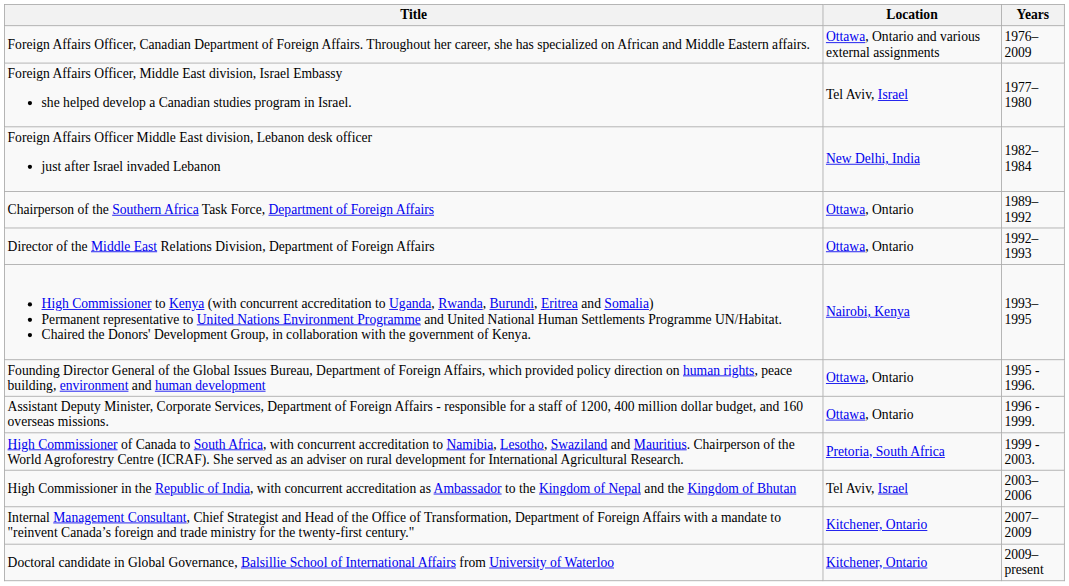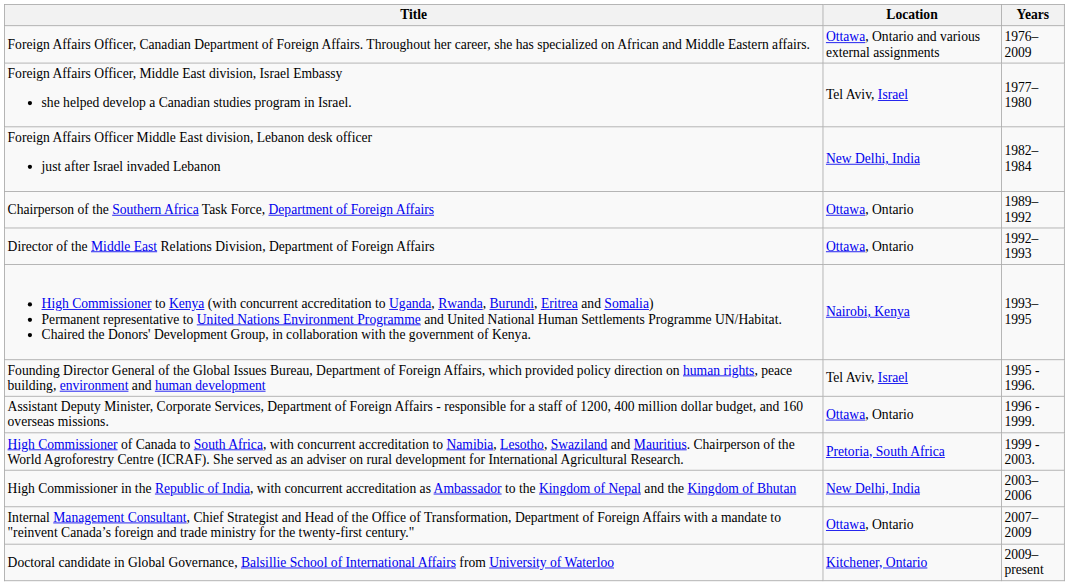row 8 | Location: Ottawa, Ontario -> Tel Aviv, Israel
row 11 | Location: Tel Aviv, Israel -> New Delhi, India
row 12 | Location: Kitchener, Ontario -> Ottawa, Ontario
